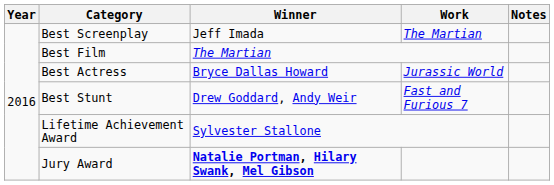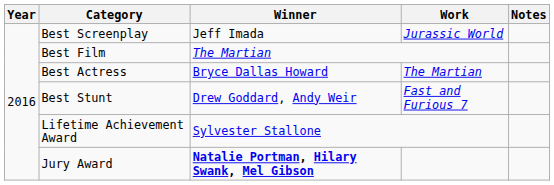Best Screenplay | Work: The Martian -> Jurassic World
Best Actress | Work: Jurassic World -> The Martian
